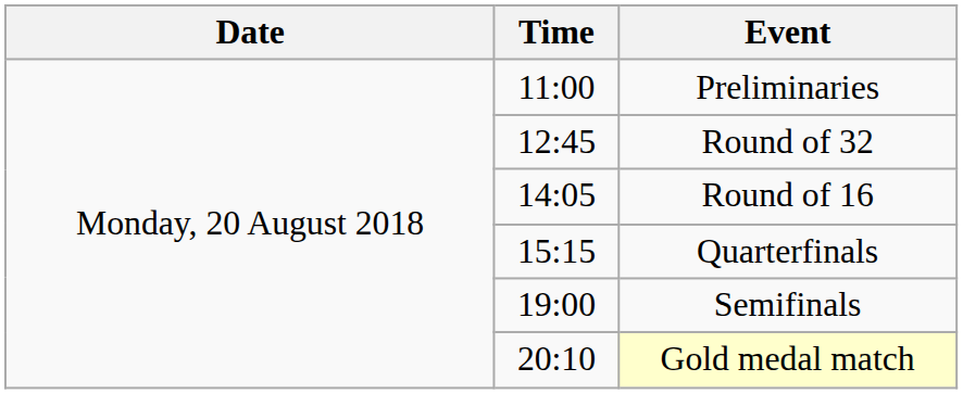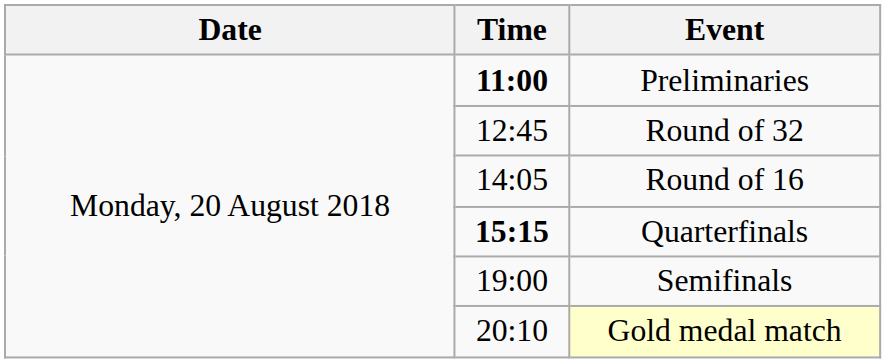Preliminaries | Time: normal -> bold
Quarterfinals | Time: normal -> bold
